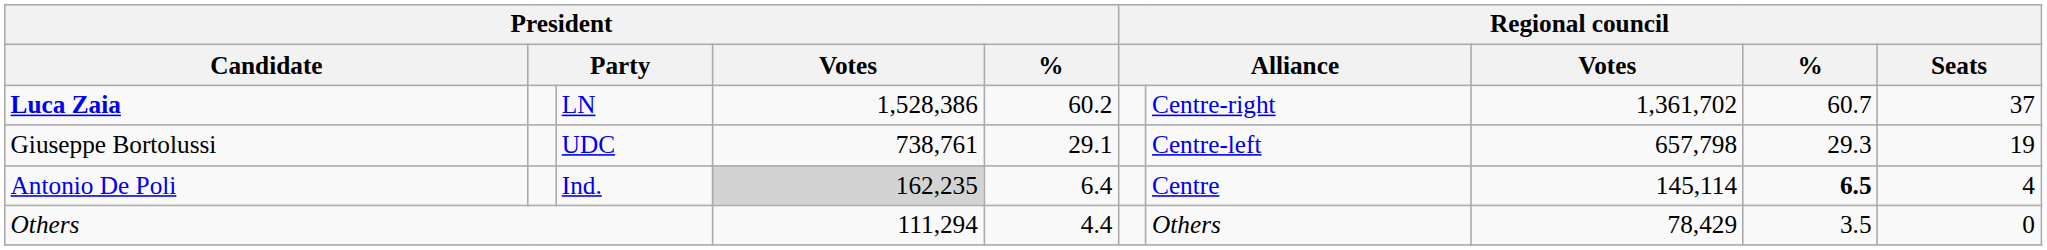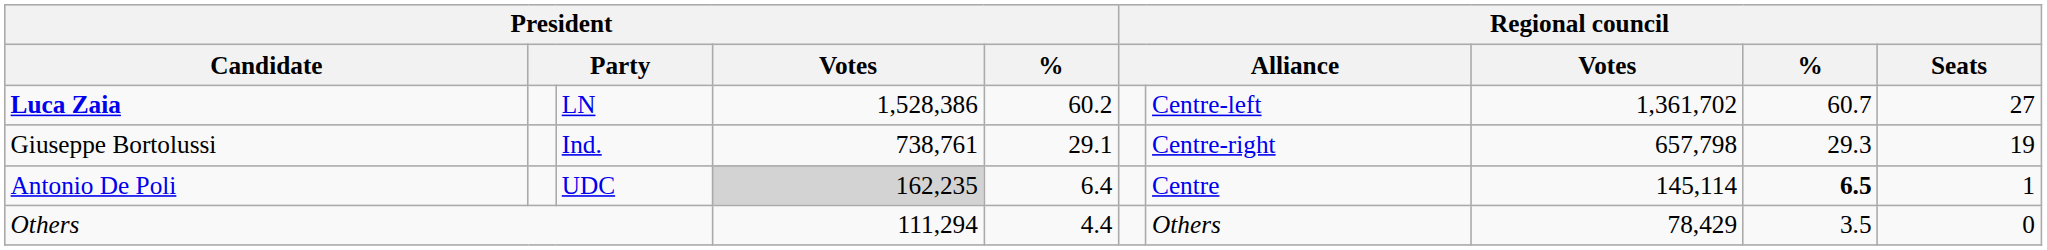Luca Zaia | column 7: Centre-right -> Centre-left
Luca Zaia | Regional council / Seats: 37 -> 27
Giuseppe Bortolussi | column 3: UDC -> Ind.
Giuseppe Bortolussi | column 7: Centre-left -> Centre-right
Antonio De Poli | column 3: Ind. -> UDC
Antonio De Poli | Regional council / Seats: 4 -> 1
